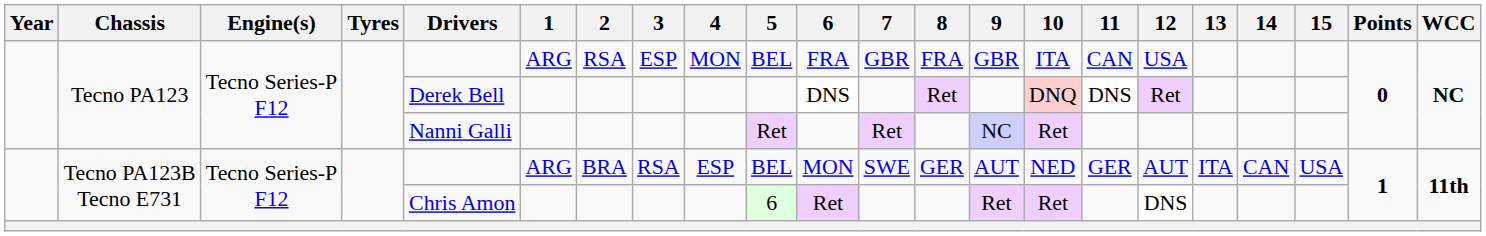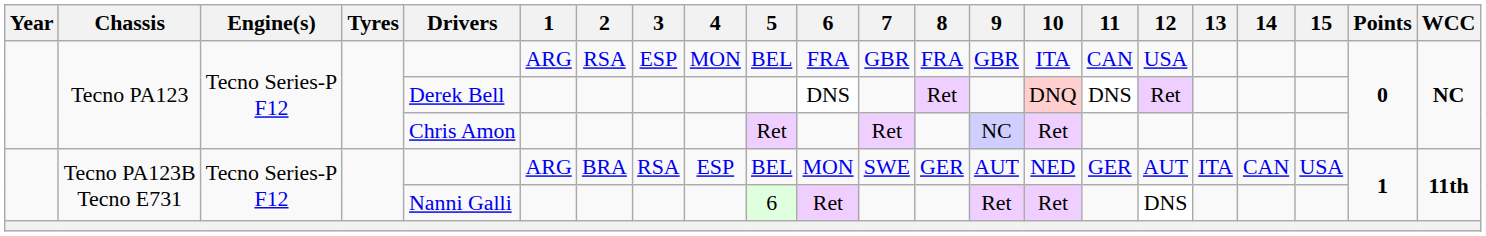row 4 | Drivers: Nanni Galli -> Chris Amon
row 6 | Drivers: Chris Amon -> Nanni Galli
